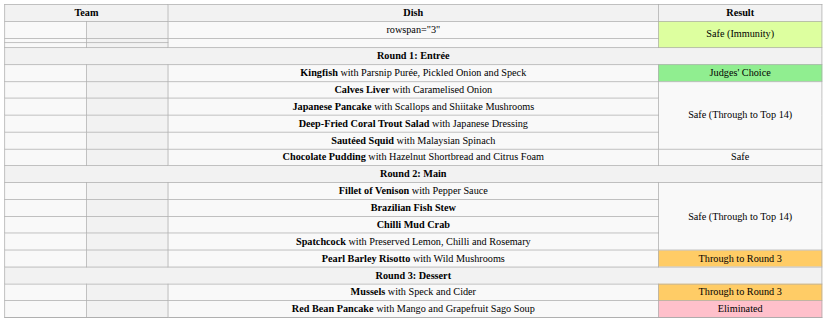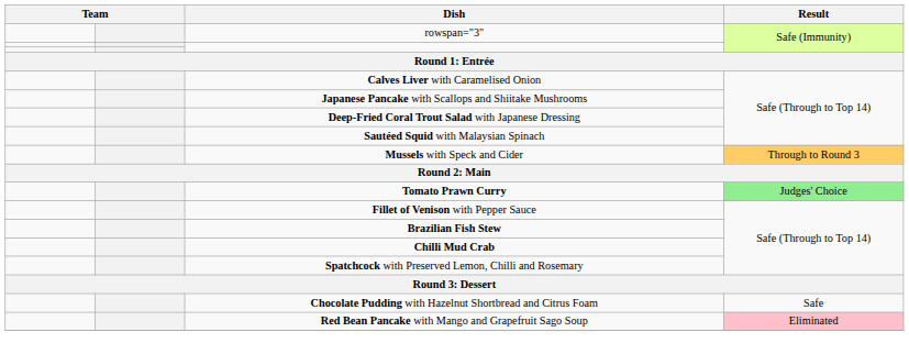- row: Kingfish with Parsnip Purée, Pickled Onion and Speck | Judges' Choice
rows swapped: Mussels with Speck and Cider <-> Chocolate Pudding with Hazelnut Shortbread and Citrus Foam
+ row: Tomato Prawn Curry | Judges' Choice
- row: Pearl Barley Risotto with Wild Mushrooms | Through to Round 3
